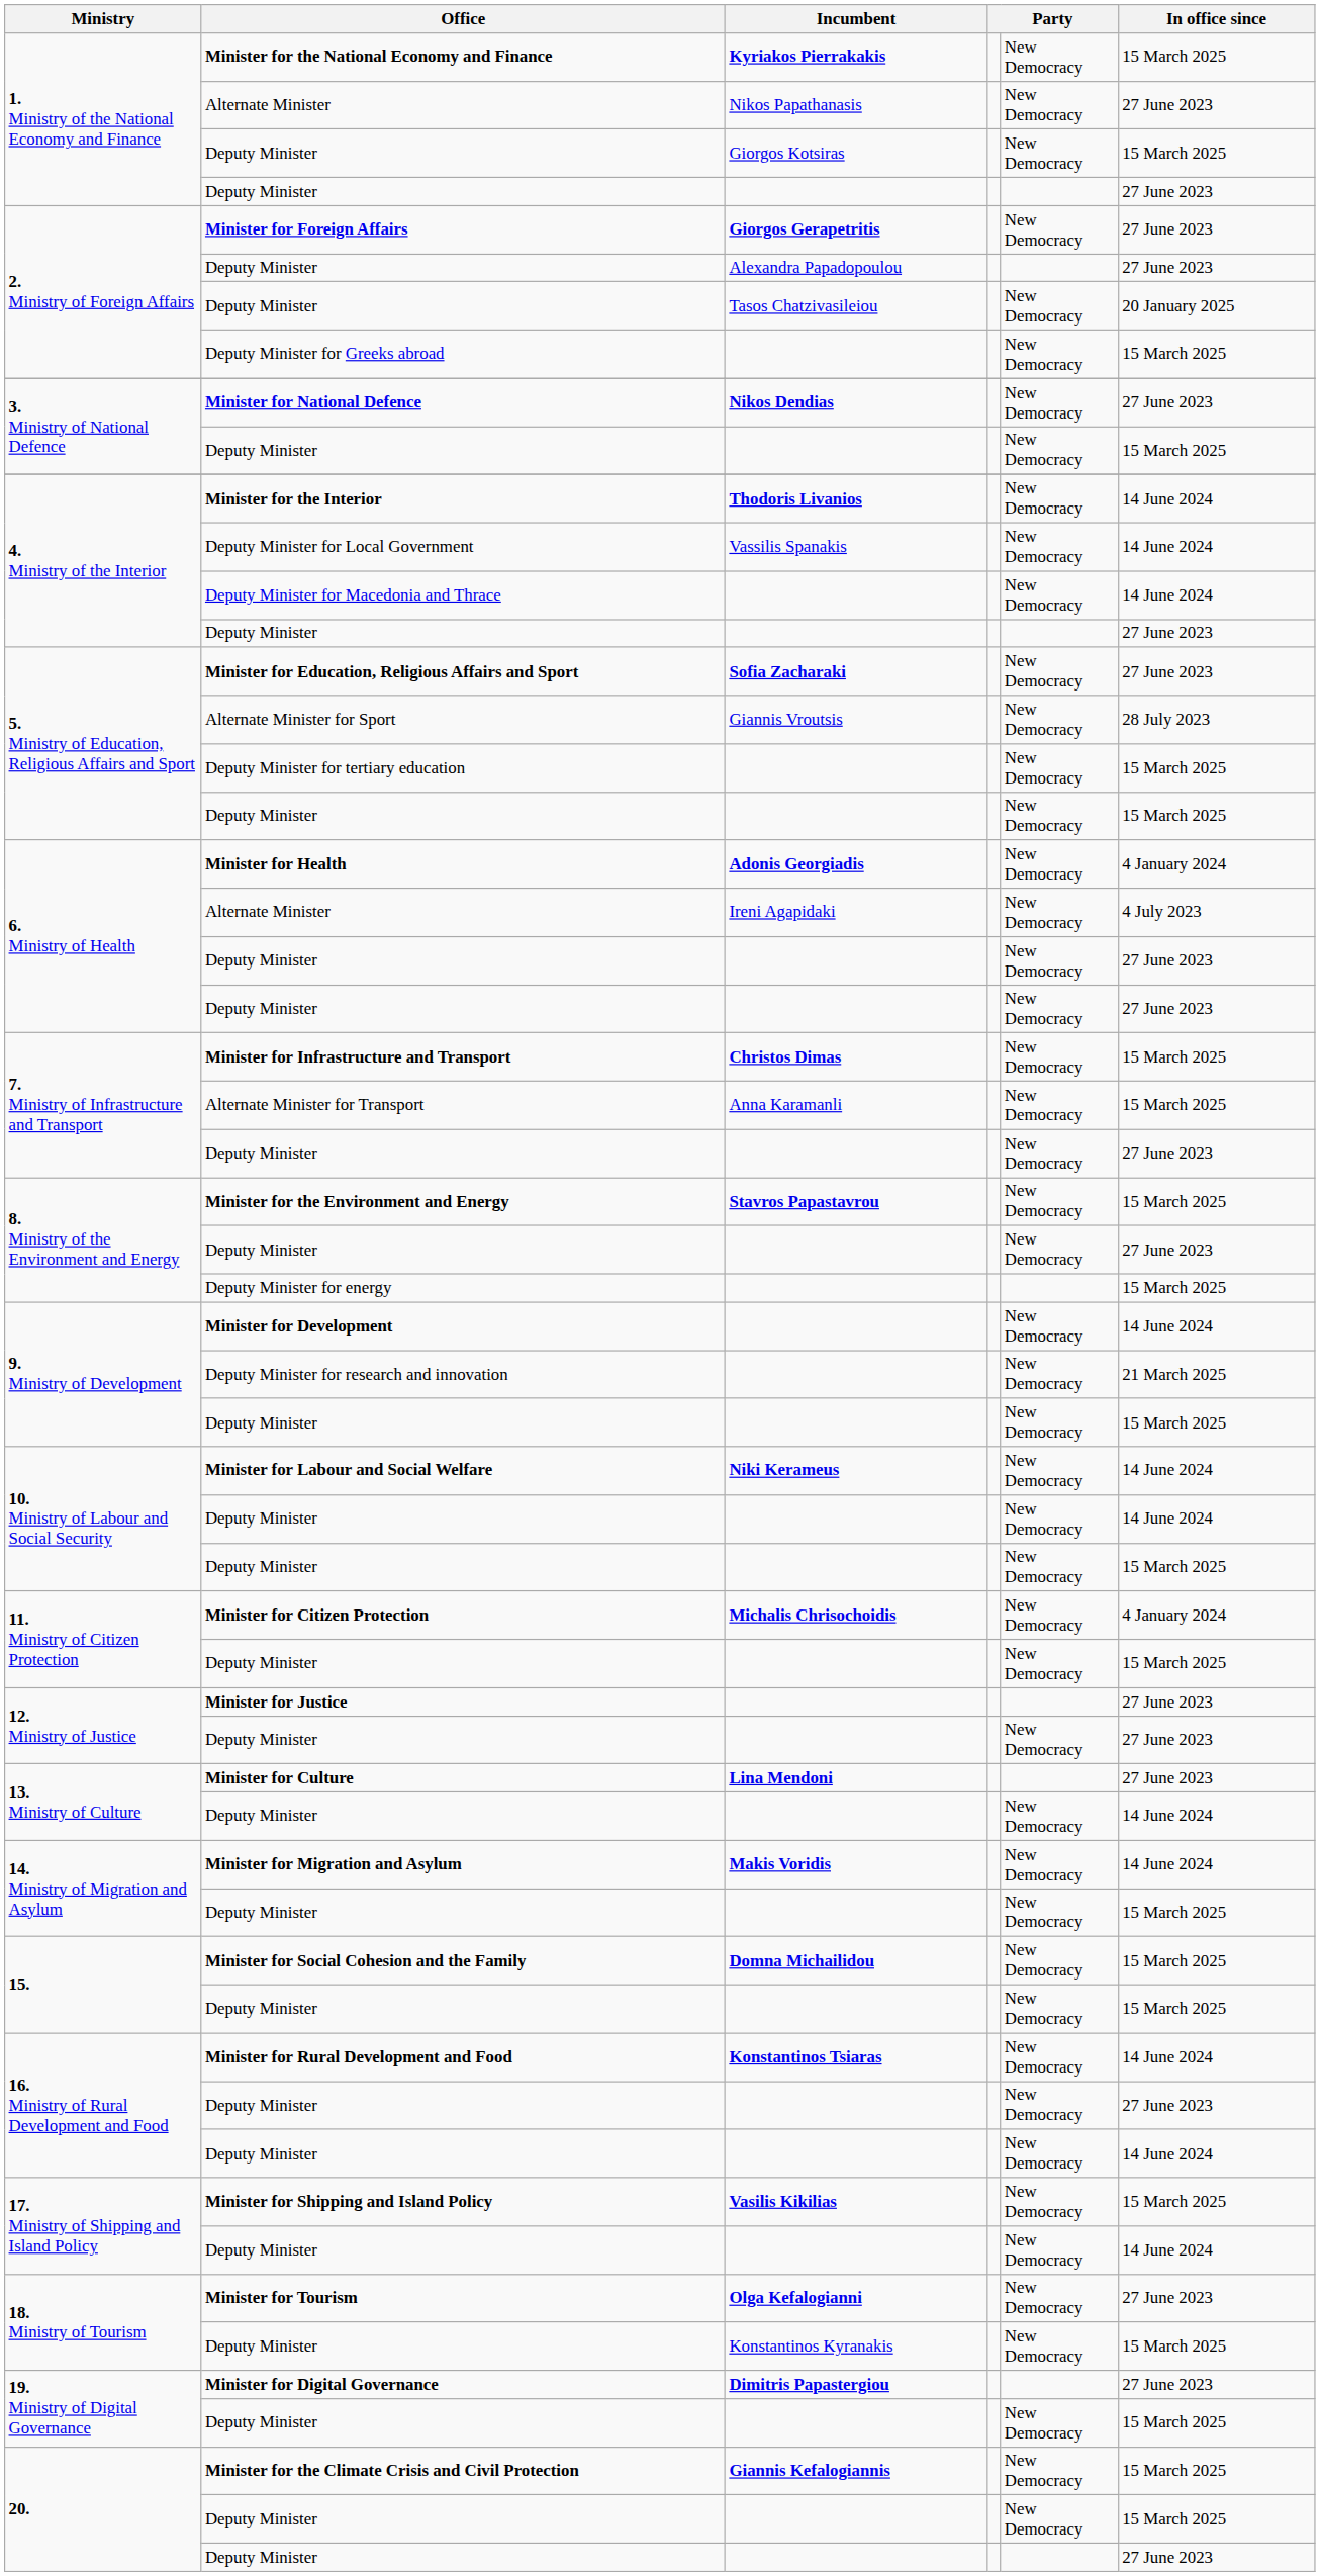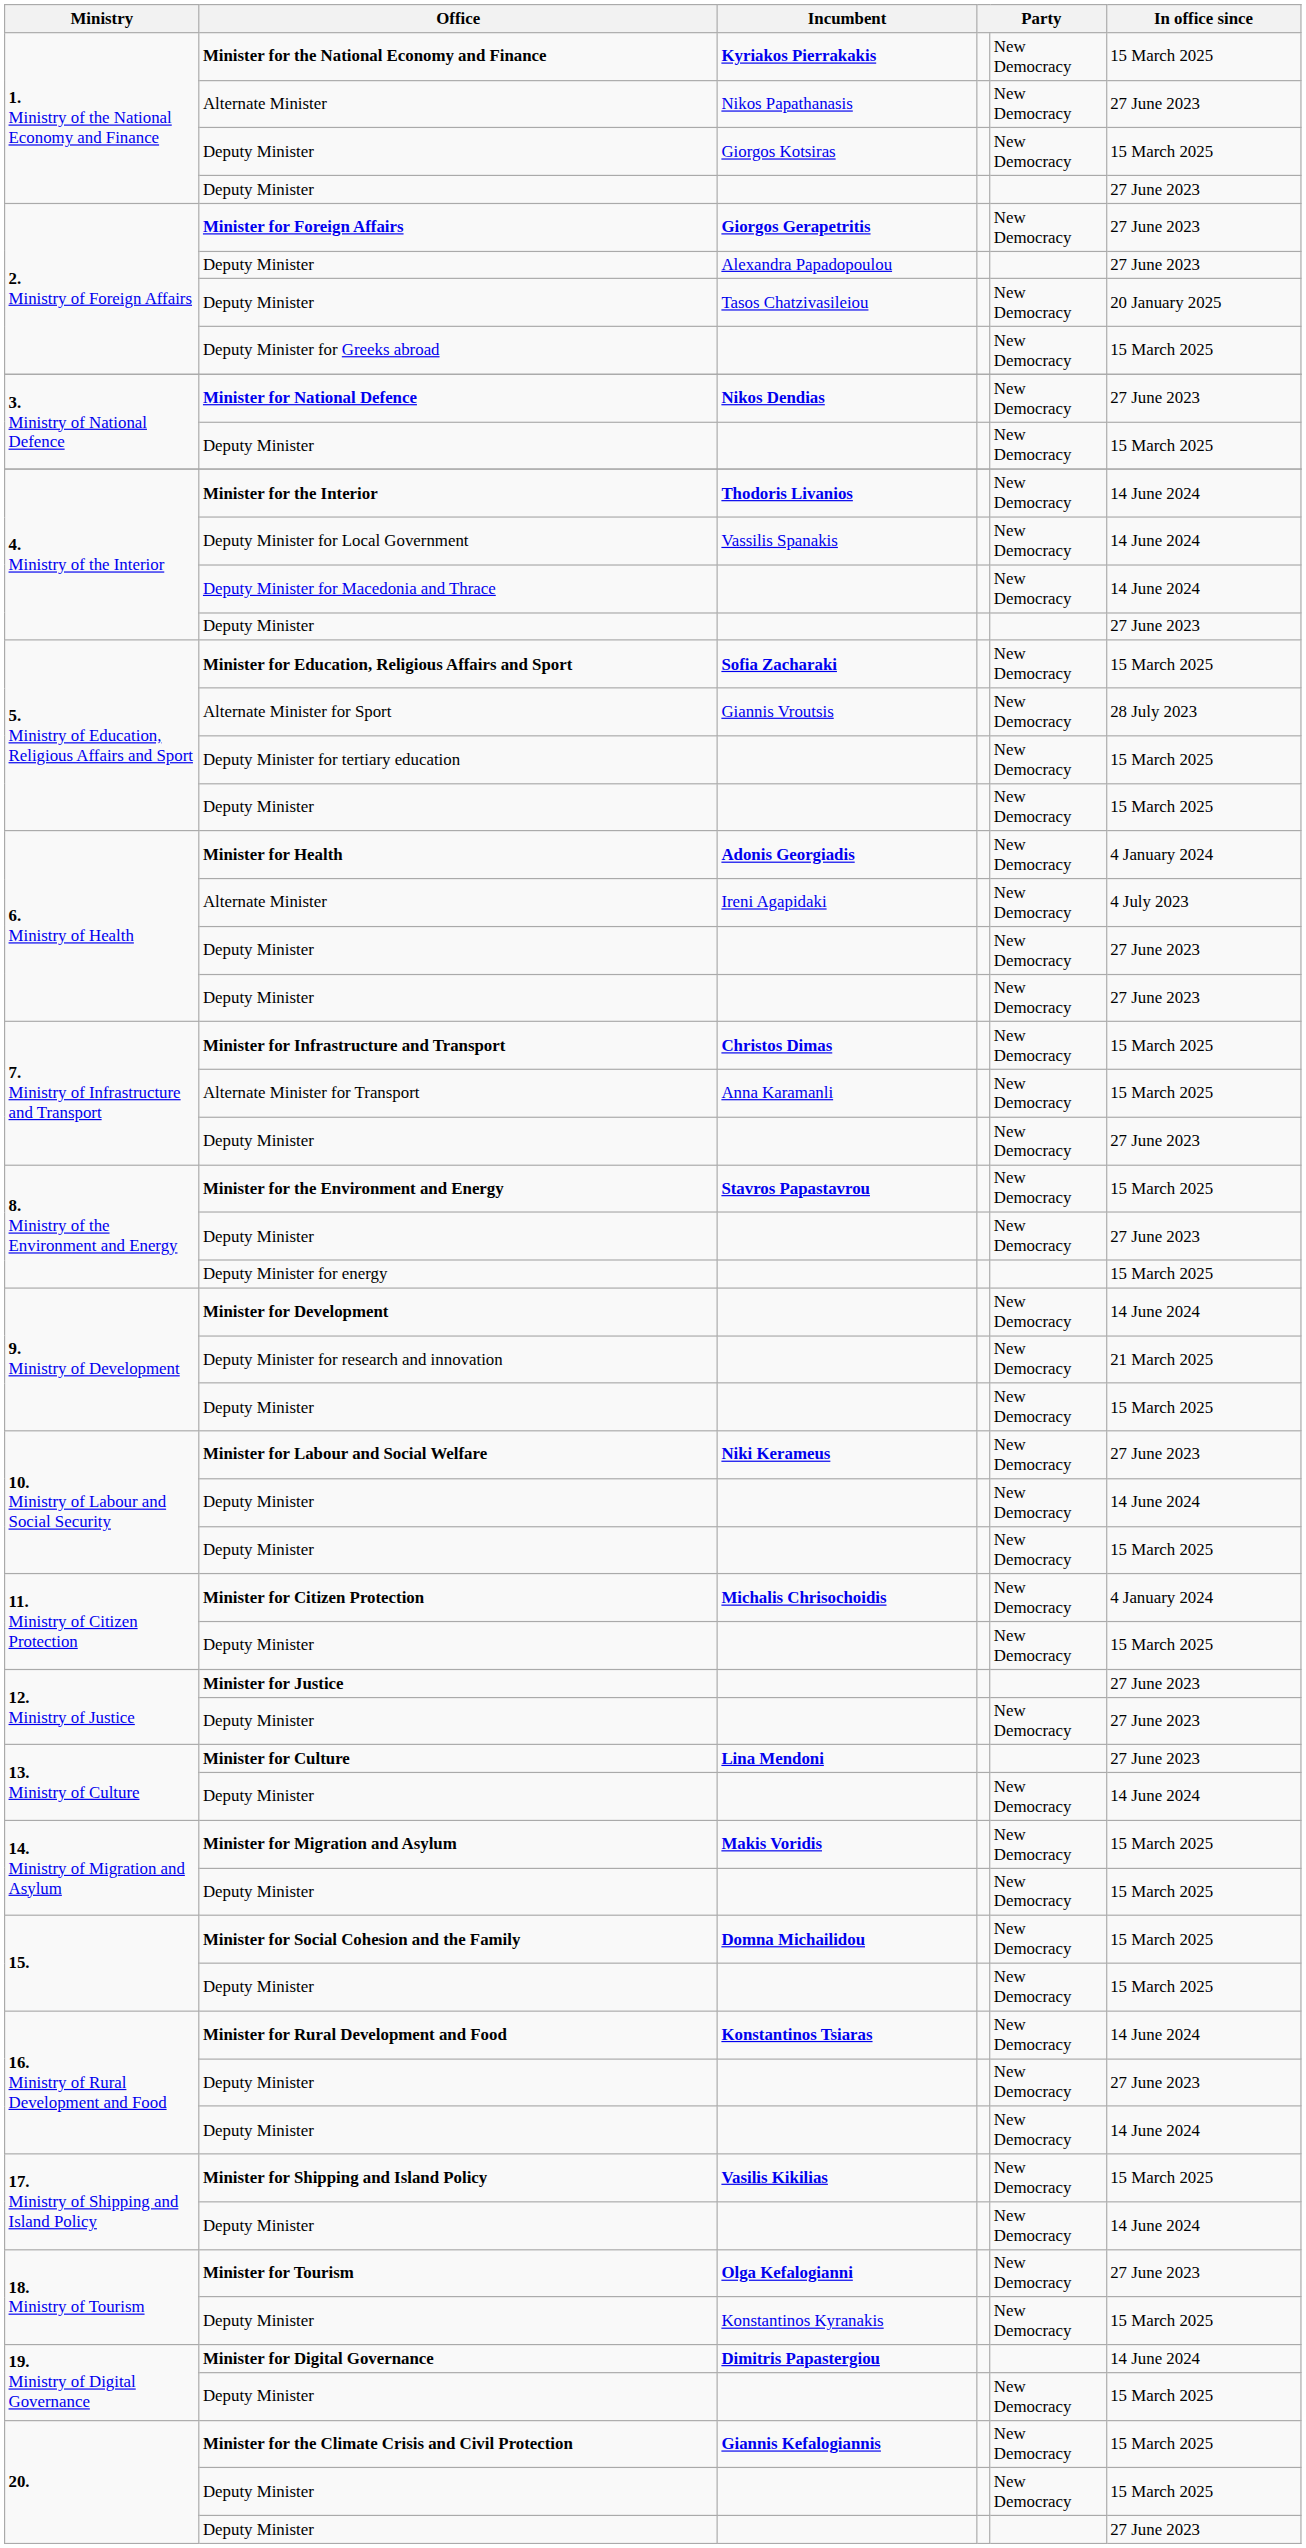Minister for Education, Religious Affairs and Sport | In office since: 27 June 2023 -> 15 March 2025
Minister for Labour and Social Welfare | In office since: 14 June 2024 -> 27 June 2023
Minister for Migration and Asylum | In office since: 14 June 2024 -> 15 March 2025
Minister for Digital Governance | In office since: 27 June 2023 -> 14 June 2024
